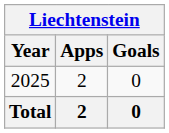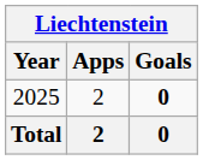2025 | Goals: normal -> bold
